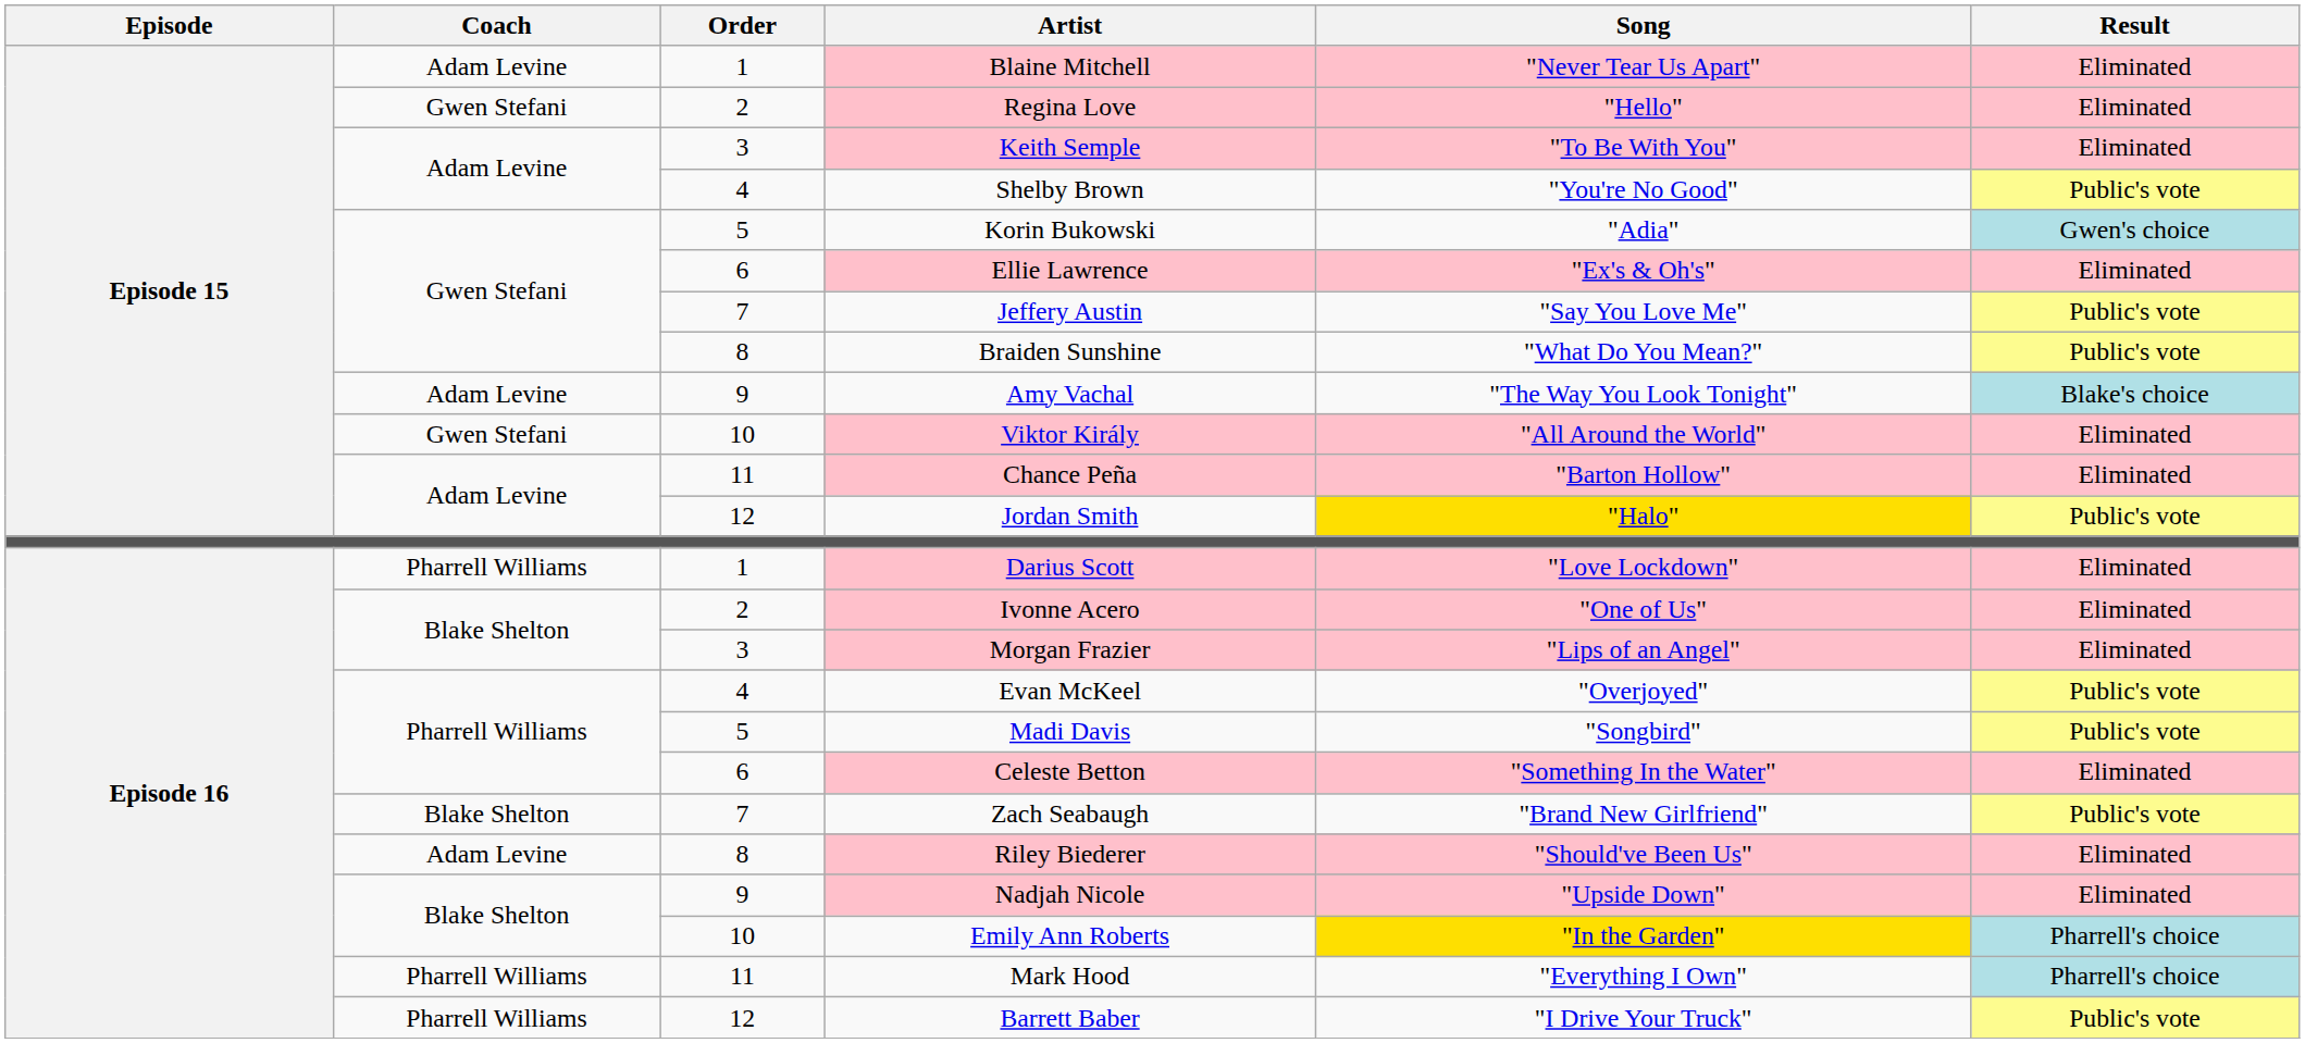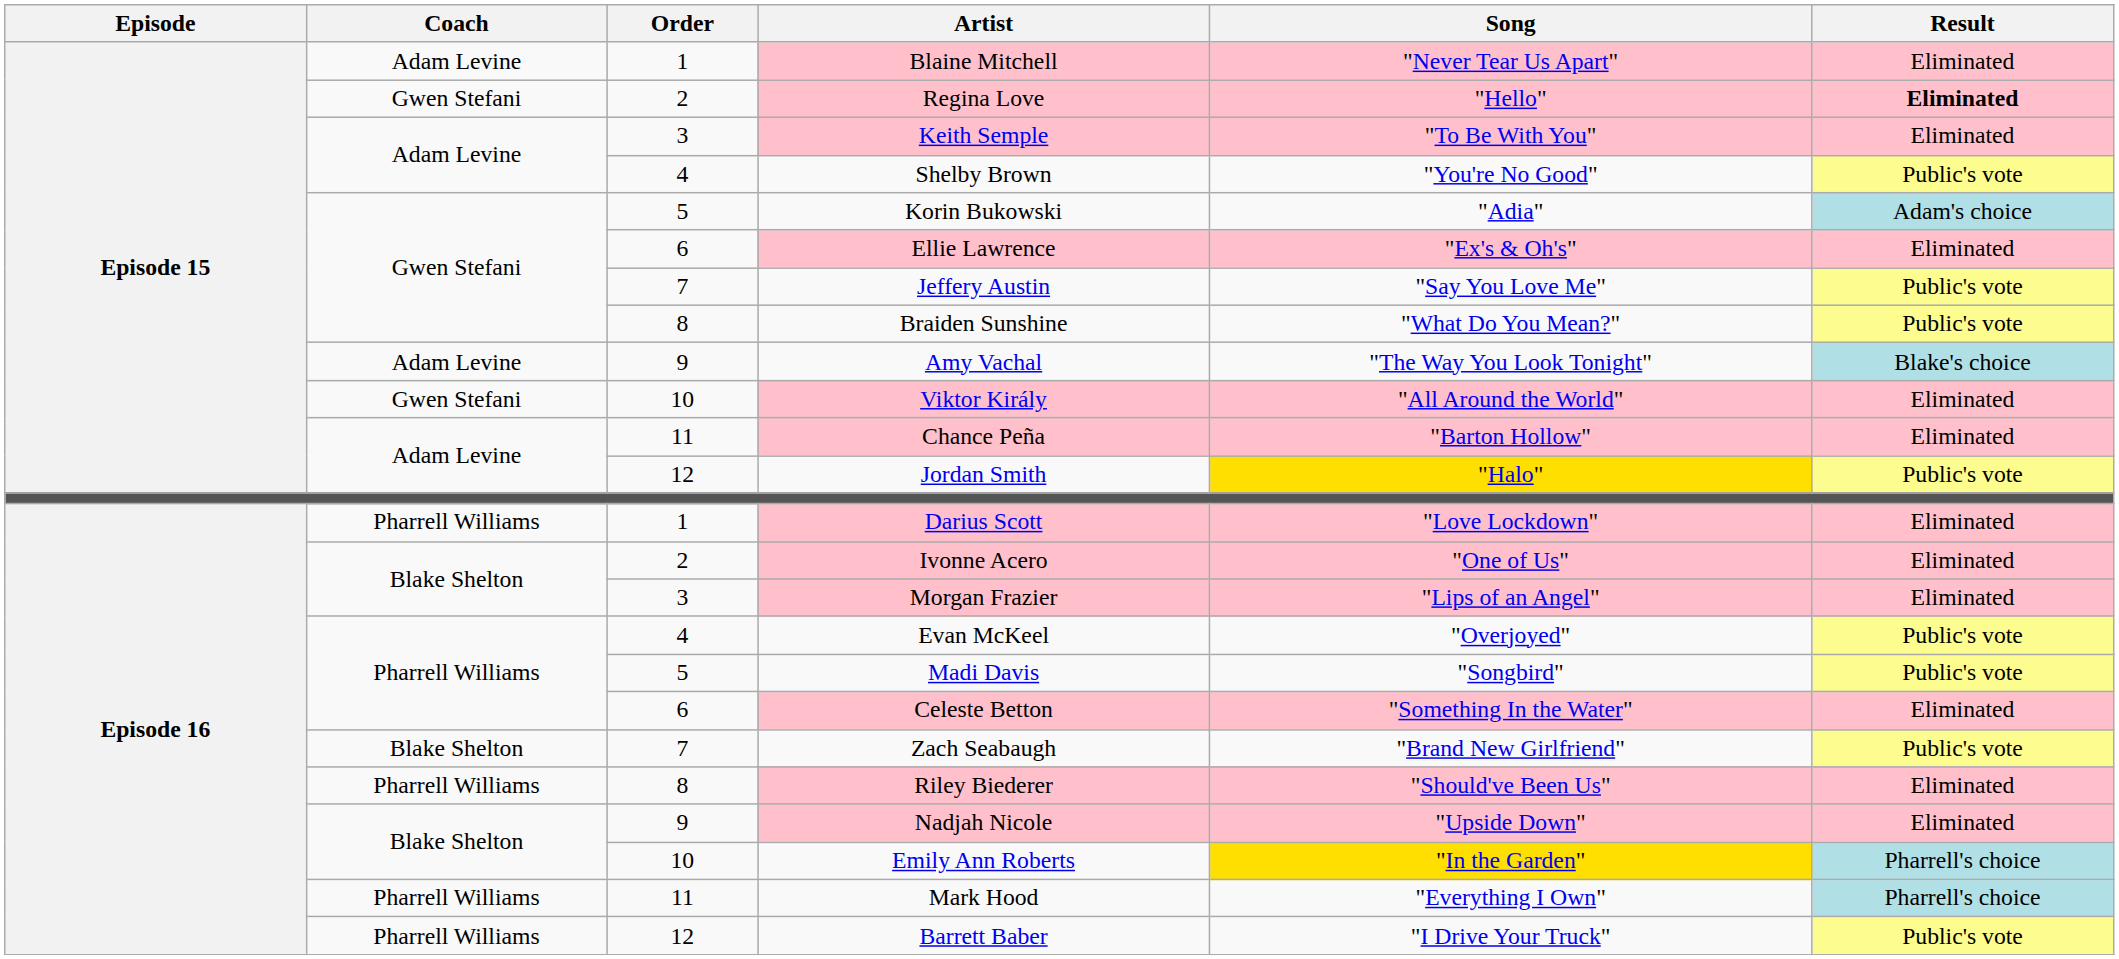Regina Love | Result: normal -> bold
Korin Bukowski | Result: Gwen's choice -> Adam's choice
Riley Biederer | Coach: Adam Levine -> Pharrell Williams
